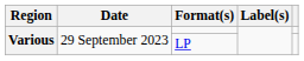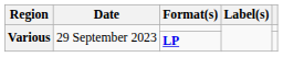LP | Format(s): normal -> bold
